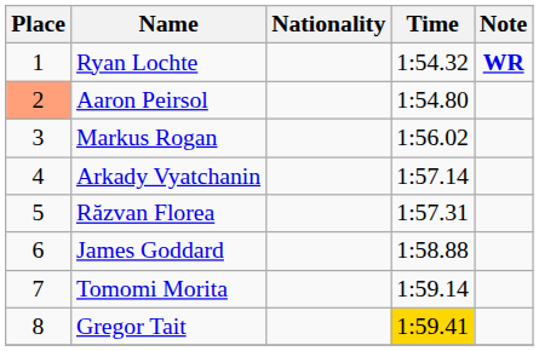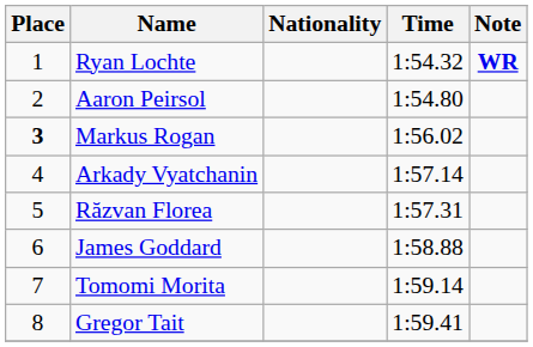Aaron Peirsol | Place: lightsalmon background -> no background
Markus Rogan | Place: normal -> bold
Gregor Tait | Time: gold background -> no background
